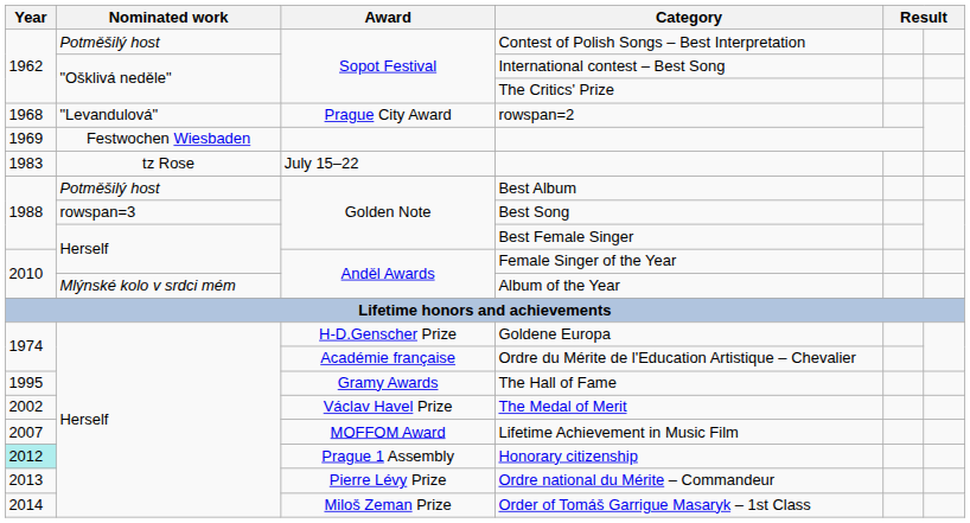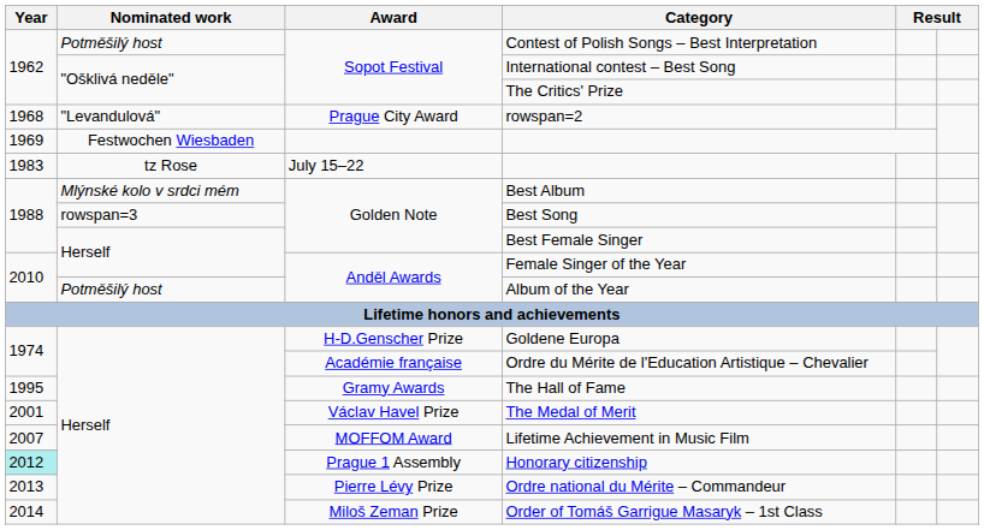Best Album | Nominated work: Potměšilý host -> Mlýnské kolo v srdci mém
Album of the Year | Nominated work: Mlýnské kolo v srdci mém -> Potměšilý host
The Medal of Merit | Year: 2002 -> 2001
